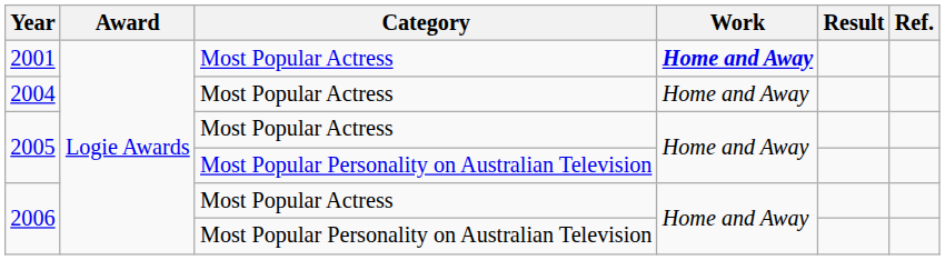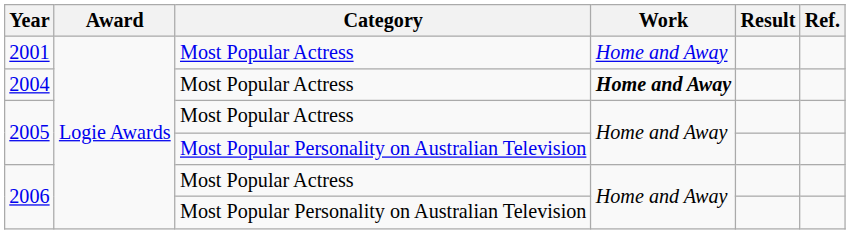2001 | Work: bold -> normal
2004 | Work: normal -> bold
